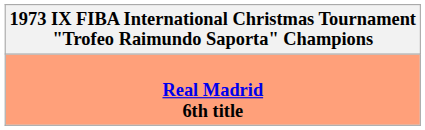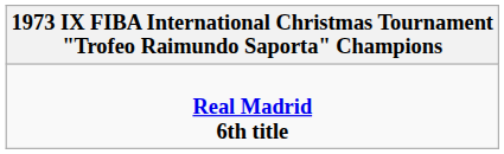row 2 | column 1: lightsalmon background -> no background
